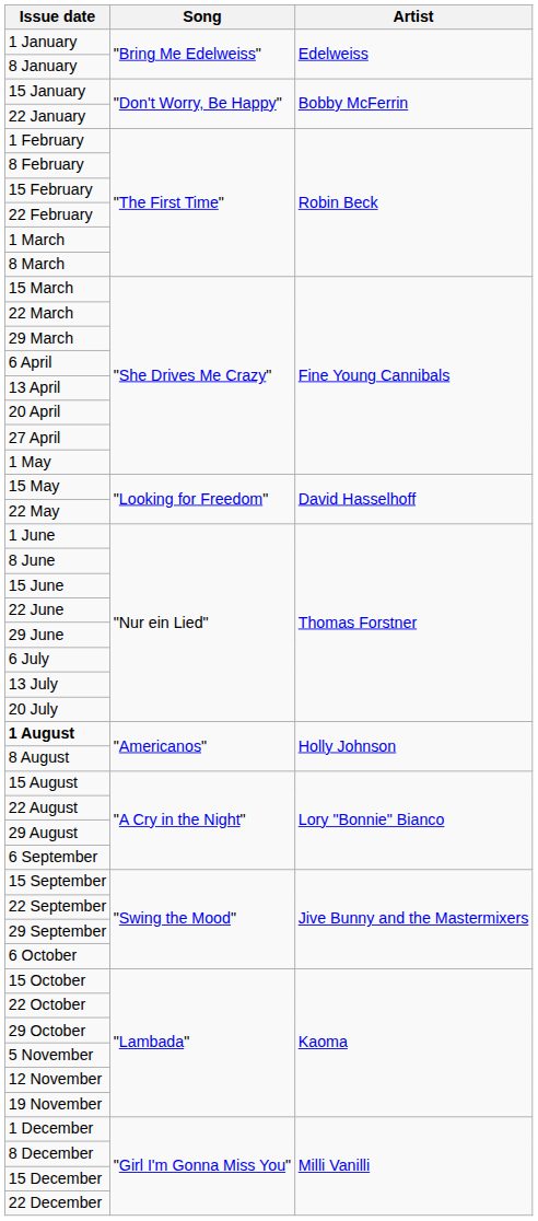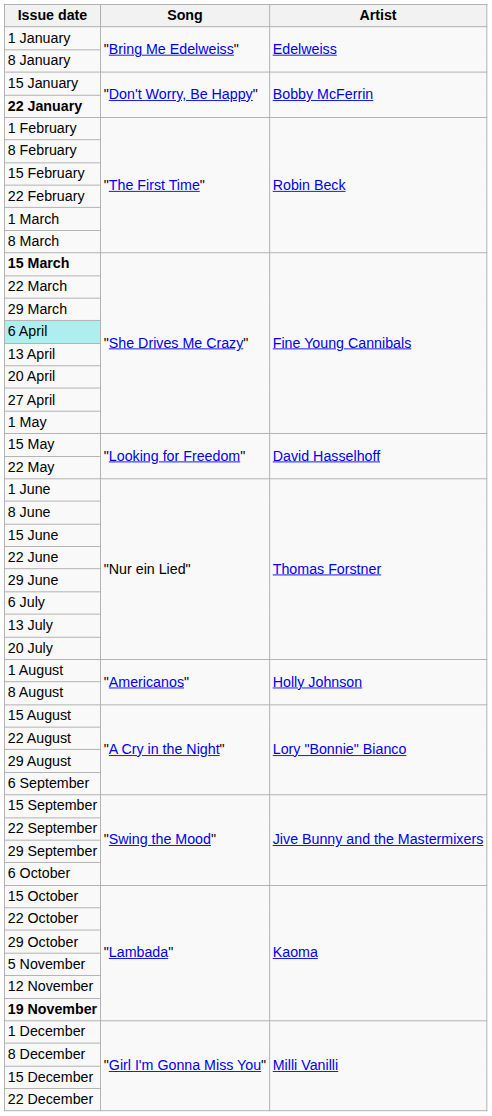22 January | Issue date: normal -> bold
15 March | Issue date: normal -> bold
6 April | Issue date: no background -> paleturquoise background
1 August | Issue date: bold -> normal
19 November | Issue date: normal -> bold
